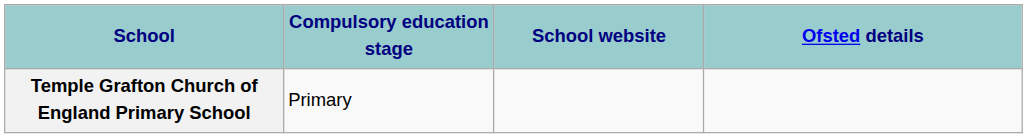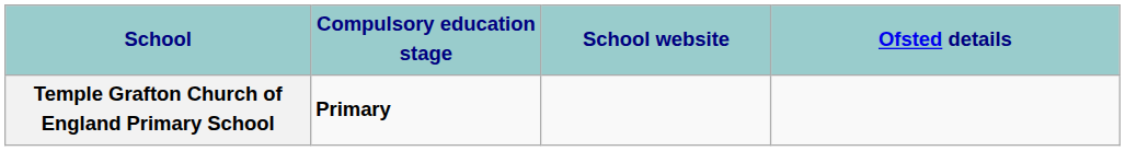Temple Grafton Church of England Primary School | Compulsory education stage: normal -> bold
